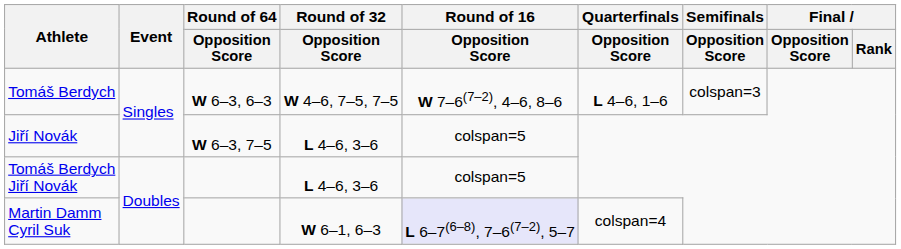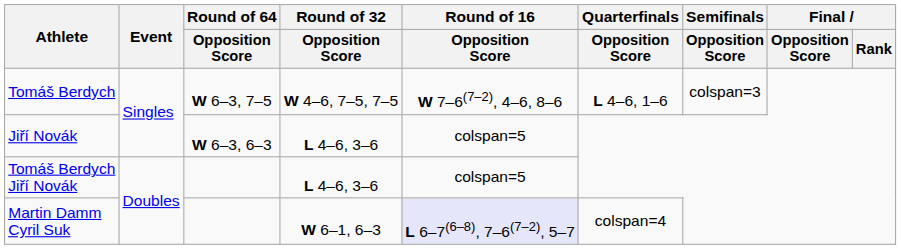Tomáš Berdych | Round of 64 / Opposition Score: W 6–3, 6–3 -> W 6–3, 7–5
Jiří Novák | Round of 64 / Opposition Score: W 6–3, 7–5 -> W 6–3, 6–3
